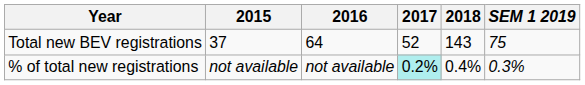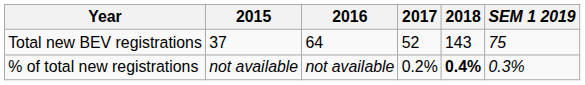row 3 | 2017: paleturquoise background -> no background
row 3 | 2018: normal -> bold
